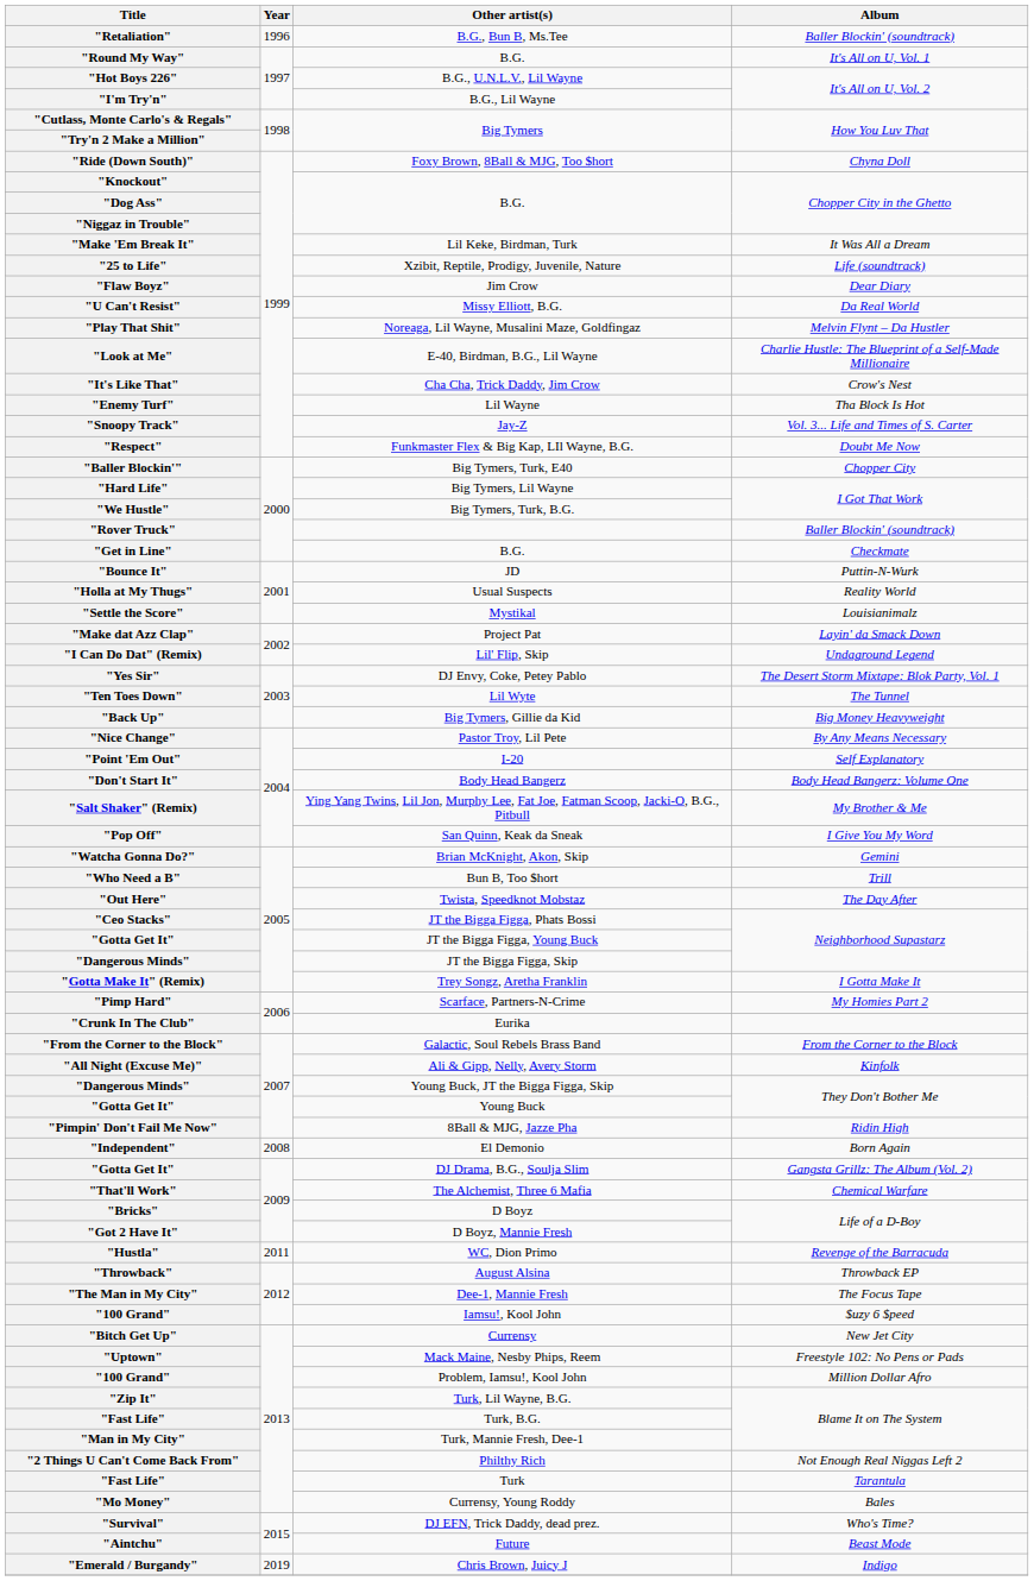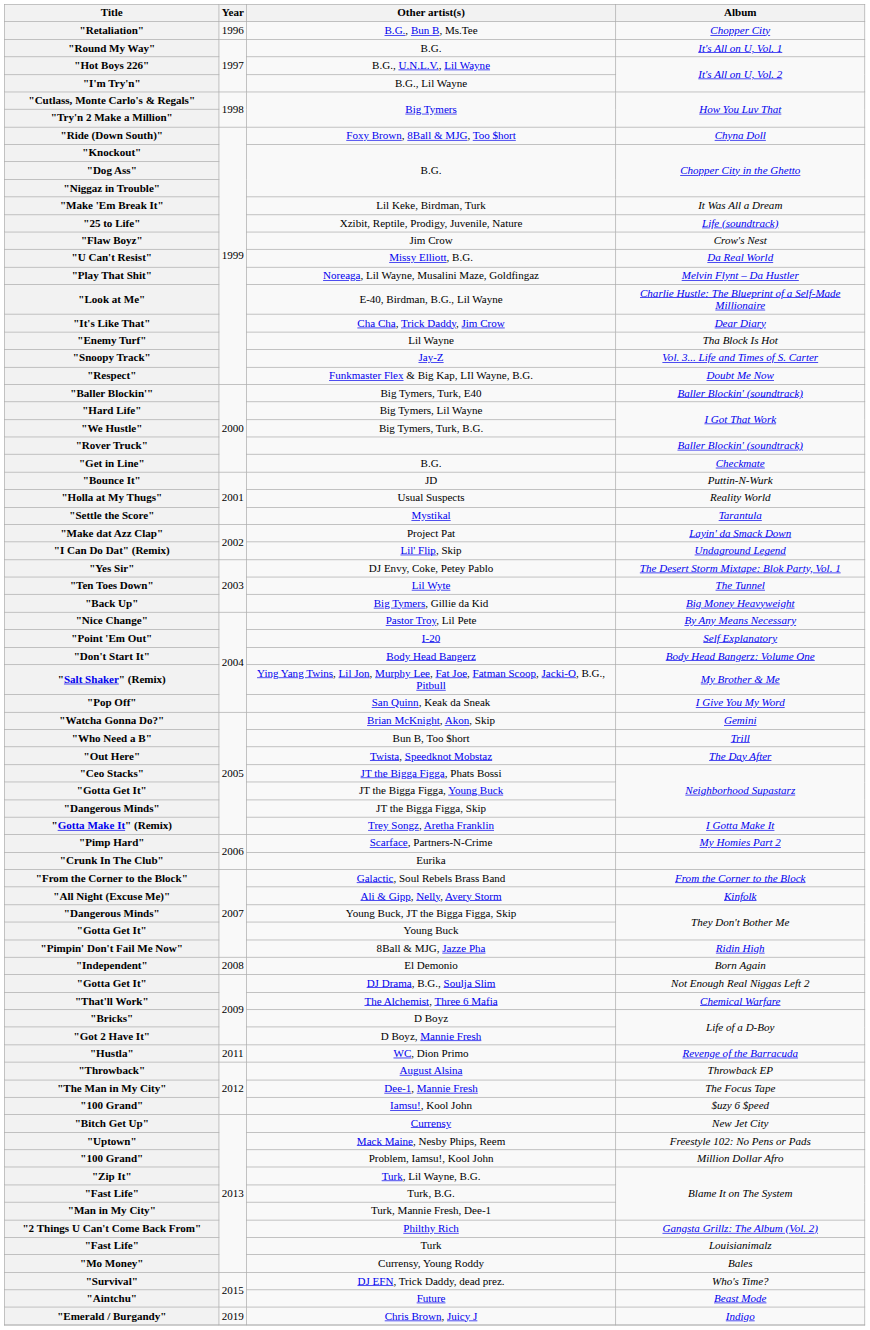"Retaliation" | Album: Baller Blockin' (soundtrack) -> Chopper City
"Flaw Boyz" | Album: Dear Diary -> Crow's Nest
"It's Like That" | Album: Crow's Nest -> Dear Diary
"Baller Blockin'" | Album: Chopper City -> Baller Blockin' (soundtrack)
"Settle the Score" | Album: Louisianimalz -> Tarantula
"Gotta Get It" / DJ Drama, B.G., Soulja Slim | Album: Gangsta Grillz: The Album (Vol. 2) -> Not Enough Real Niggas Left 2
"2 Things U Can't Come Back From" | Album: Not Enough Real Niggas Left 2 -> Gangsta Grillz: The Album (Vol. 2)
"Fast Life" / Turk | Album: Tarantula -> Louisianimalz
